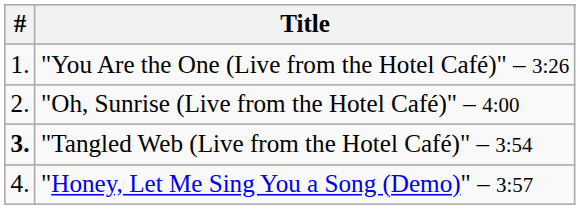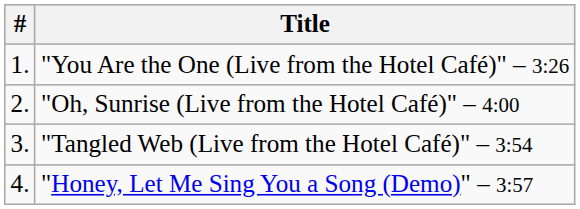"Tangled Web (Live from the Hotel Café)" – 3:54 | #: bold -> normal
